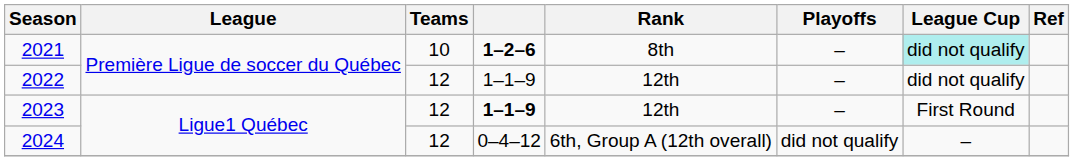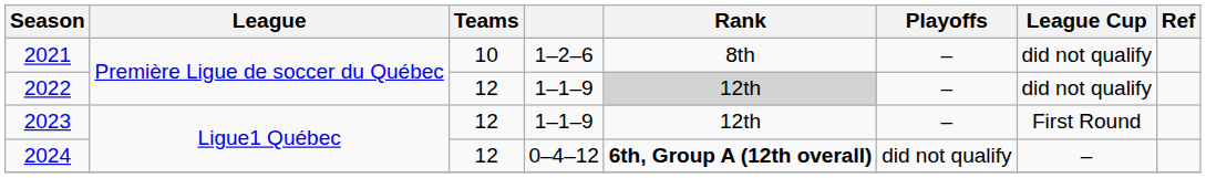2021 | column 4: bold -> normal
2021 | League Cup: paleturquoise background -> no background
2022 | Rank: no background -> lightgrey background
2023 | column 4: bold -> normal
2024 | Rank: normal -> bold
